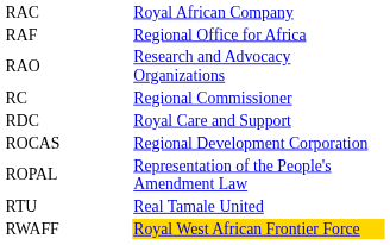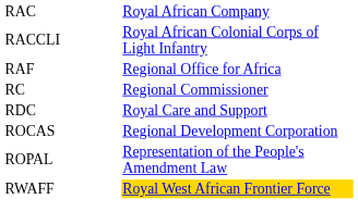+ row: RACCLI | Royal African Colonial Corps of Light Infantry
- row: RAO | Research and Advocacy Organizations
- row: RTU | Real Tamale United
